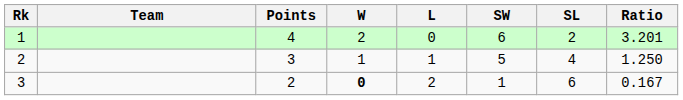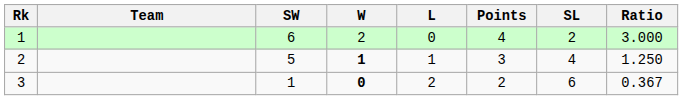columns swapped: Points <-> SW
row 2 | Ratio: 3.201 -> 3.000
row 3 | W: normal -> bold
row 4 | Ratio: 0.167 -> 0.367
